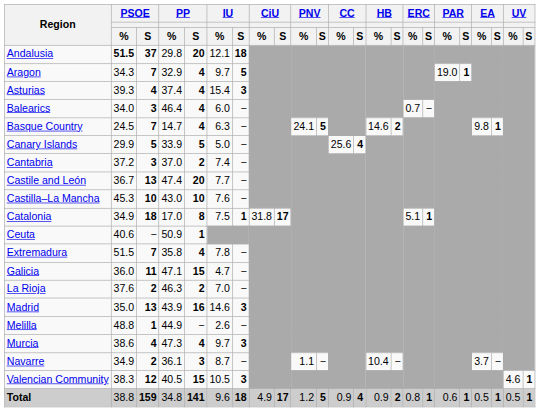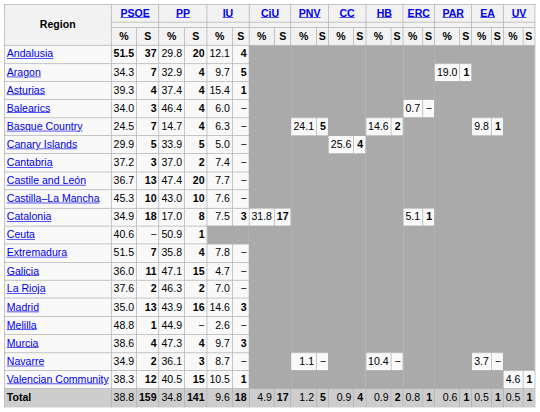Andalusia | IU / S: 18 -> 4
Asturias | IU / S: 3 -> 1
Catalonia | IU / S: 1 -> 3
Valencian Community | IU / S: 3 -> 1
